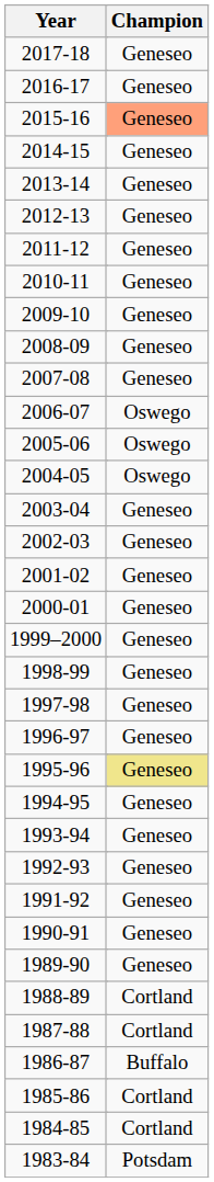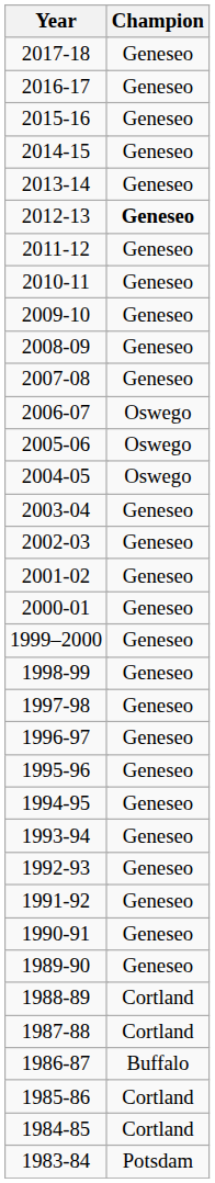2015-16 | Champion: lightsalmon background -> no background
2012-13 | Champion: normal -> bold
1995-96 | Champion: khaki background -> no background
